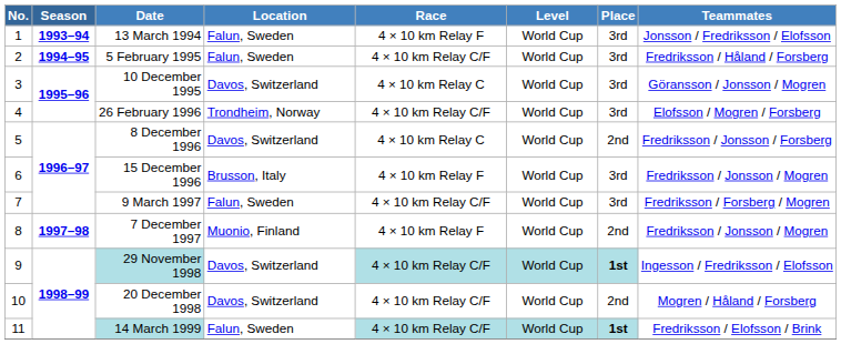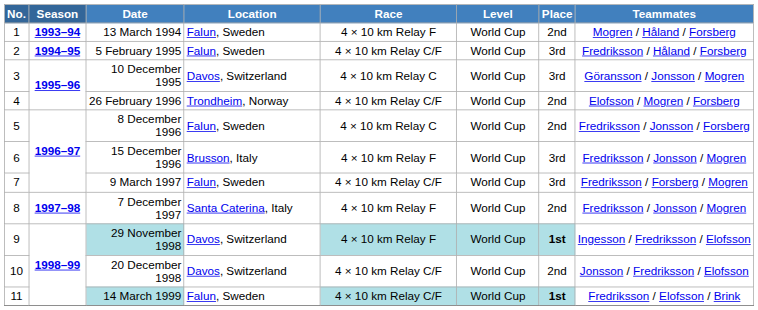13 March 1994 | Place: 3rd -> 2nd
13 March 1994 | Teammates: Jonsson / Fredriksson / Elofsson -> Mogren / Håland / Forsberg
26 February 1996 | Place: 3rd -> 2nd
8 December 1996 | Location: Davos, Switzerland -> Falun, Sweden
7 December 1997 | Location: Muonio, Finland -> Santa Caterina, Italy
29 November 1998 | Race: 4 × 10 km Relay C/F -> 4 × 10 km Relay F
20 December 1998 | Teammates: Mogren / Håland / Forsberg -> Jonsson / Fredriksson / Elofsson
